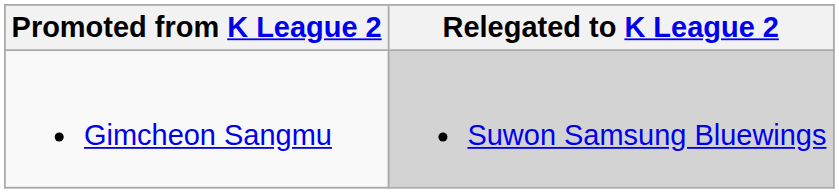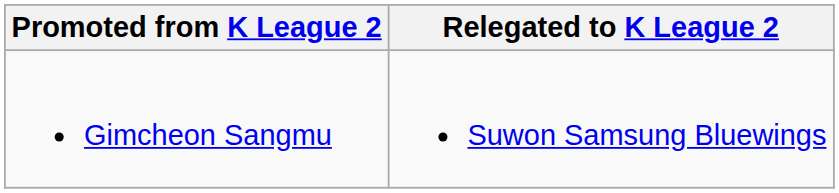Gimcheon Sangmu | Relegated to K League 2: lightgrey background -> no background
